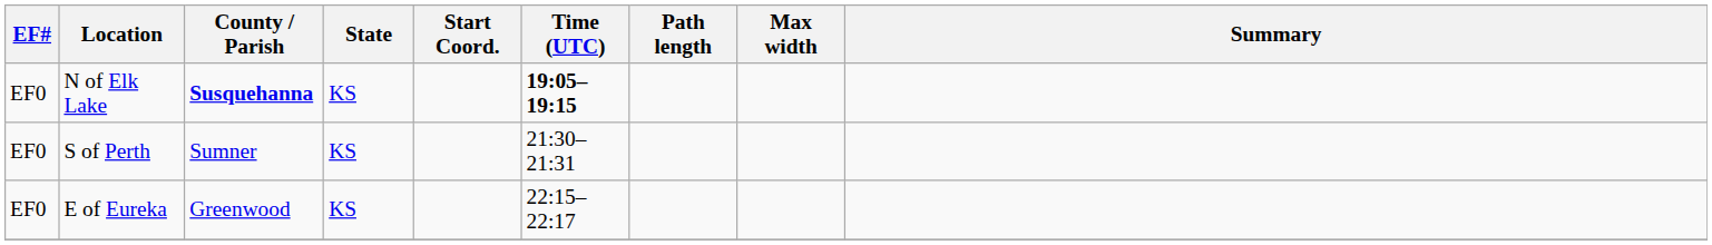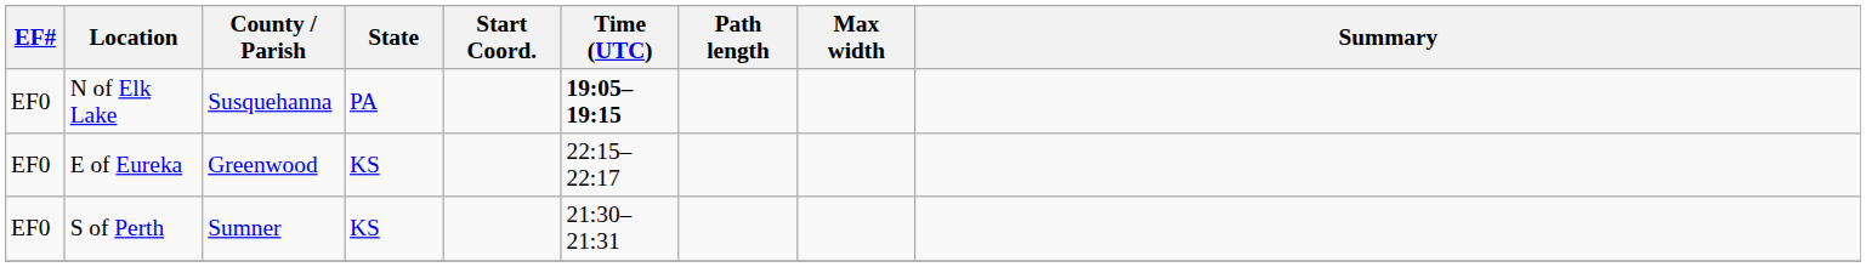N of Elk Lake | County / Parish: bold -> normal
N of Elk Lake | State: KS -> PA
rows swapped: S of Perth <-> E of Eureka
